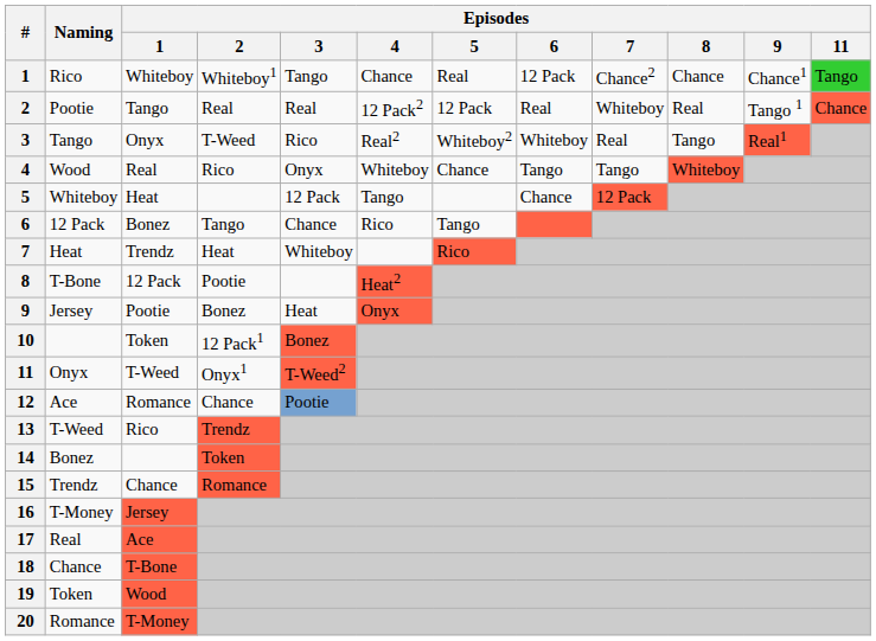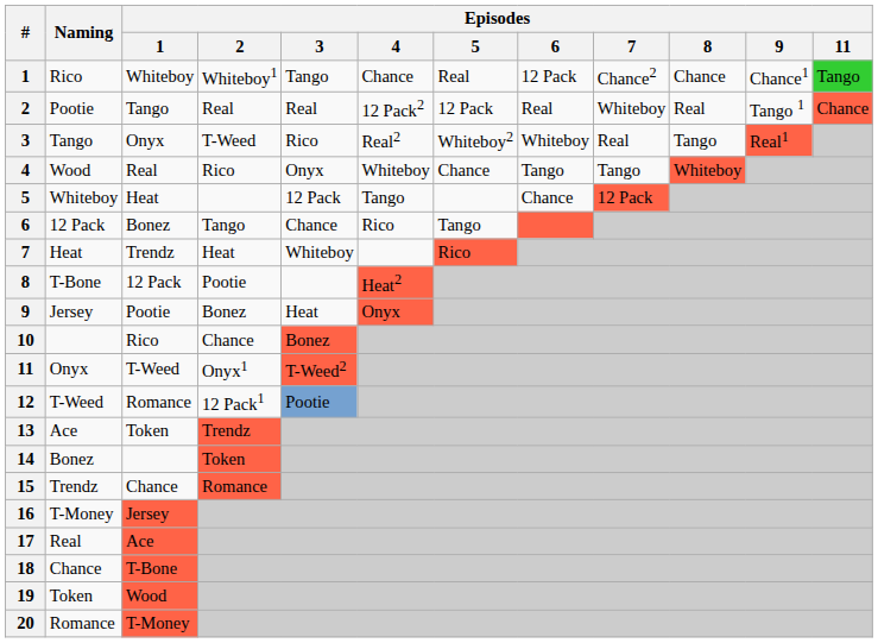10 | Episodes / 1: Token -> Rico
10 | Episodes / 2: 12 Pack1 -> Chance
12 | Naming: Ace -> T-Weed
12 | Episodes / 2: Chance -> 12 Pack1
13 | Naming: T-Weed -> Ace
13 | Episodes / 1: Rico -> Token
